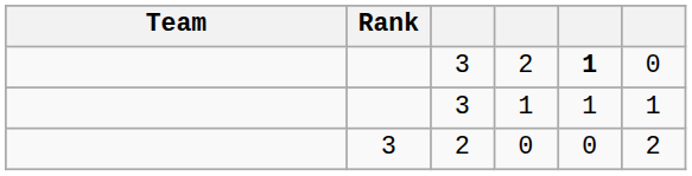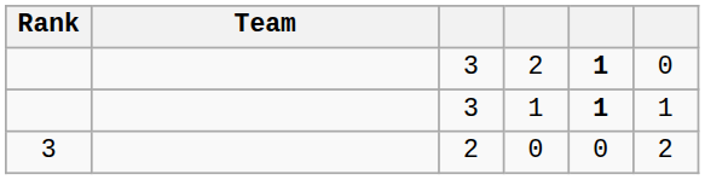columns swapped: Rank <-> Team
row 3 | column 5: normal -> bold
